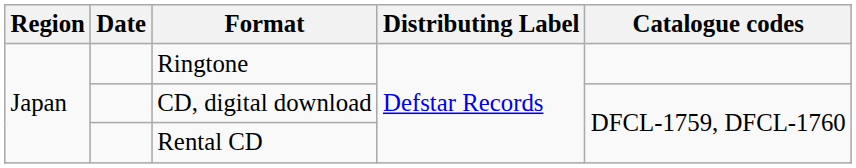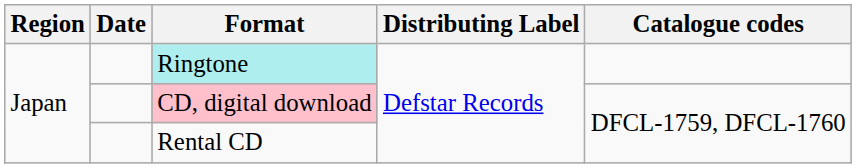Ringtone | Format: no background -> paleturquoise background
CD, digital download | Format: no background -> pink background
